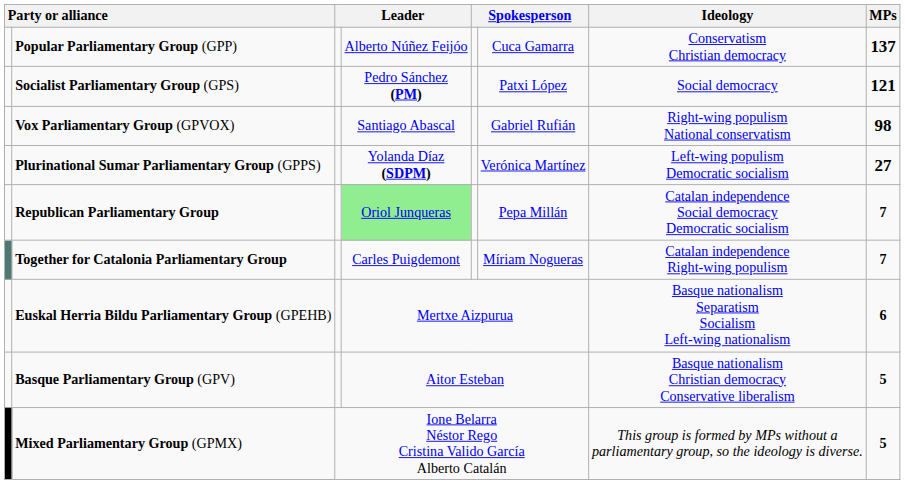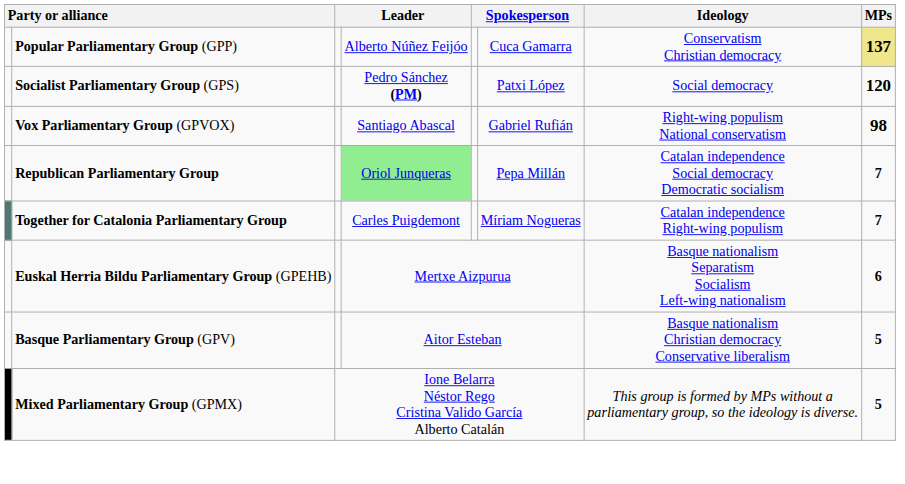Popular Parliamentary Group (GPP) | MPs: no background -> khaki background
Socialist Parliamentary Group (GPS) | MPs: 121 -> 120
- row: Plurinational Sumar Parliamentary Group (GPPS) | Yolanda Díaz (SDPM) | Verónica Martínez | Left-wing populism Democratic socialism | 27
